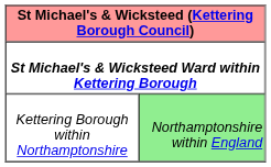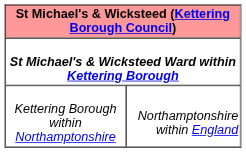Kettering Borough within Northamptonshire | column 2: lightgreen background -> no background
